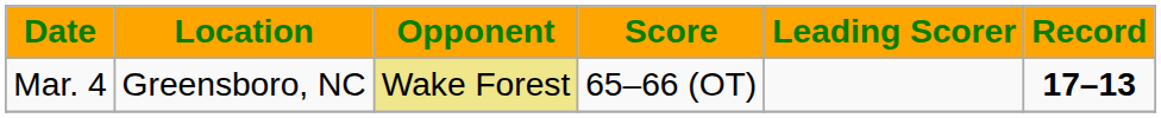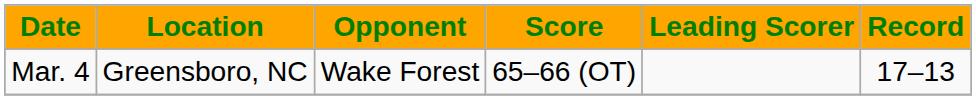Mar. 4 | Opponent: khaki background -> no background
Mar. 4 | Record: bold -> normal
